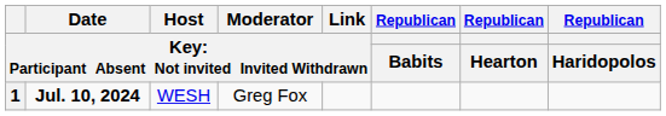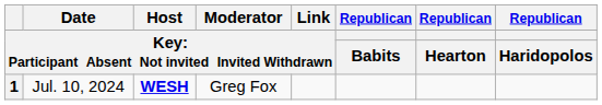1 | column 2: bold -> normal
1 | column 3: normal -> bold
